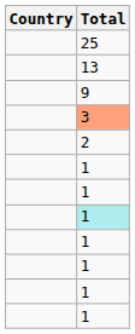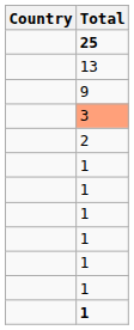row 2 | Total: normal -> bold
row 9 | Total: paleturquoise background -> no background
row 13 | Total: normal -> bold
